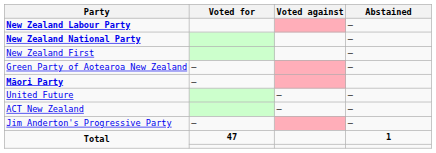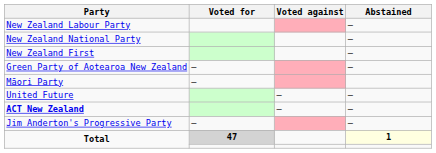New Zealand Labour Party | Party: bold -> normal
New Zealand National Party | Party: bold -> normal
Māori Party | Party: bold -> normal
ACT New Zealand | Party: normal -> bold
Total / 47 | Voted for: no background -> lightgrey background
Total / 47 | Abstained: no background -> lightyellow background
